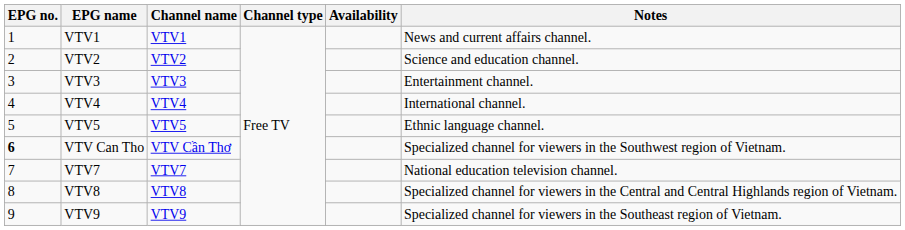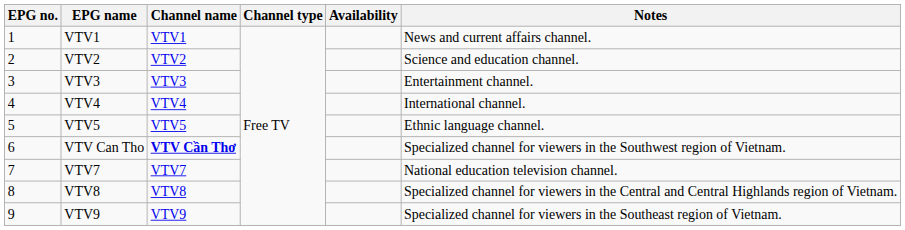VTV Can Tho | EPG no.: bold -> normal
VTV Can Tho | Channel name: normal -> bold
